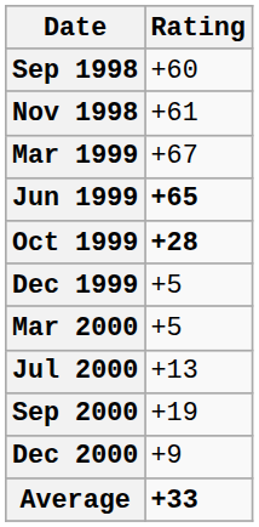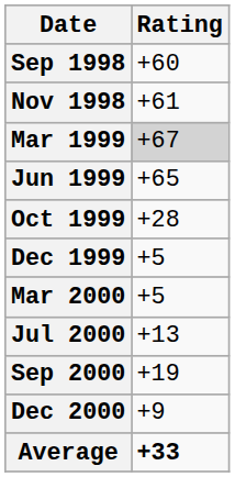Mar 1999 | Rating: no background -> lightgrey background
Jun 1999 | Rating: bold -> normal
Oct 1999 | Rating: bold -> normal
